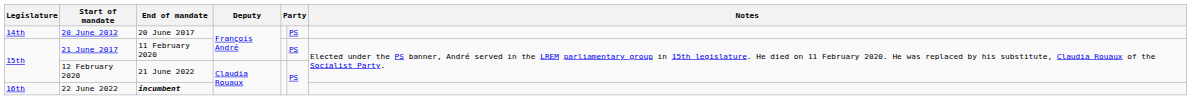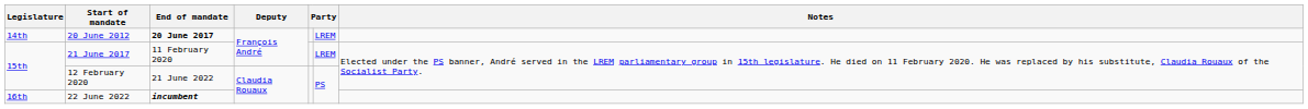20 June 2012 | End of mandate: normal -> bold
20 June 2012 | column 6: PS -> LREM
21 June 2017 | column 6: PS -> LREM
